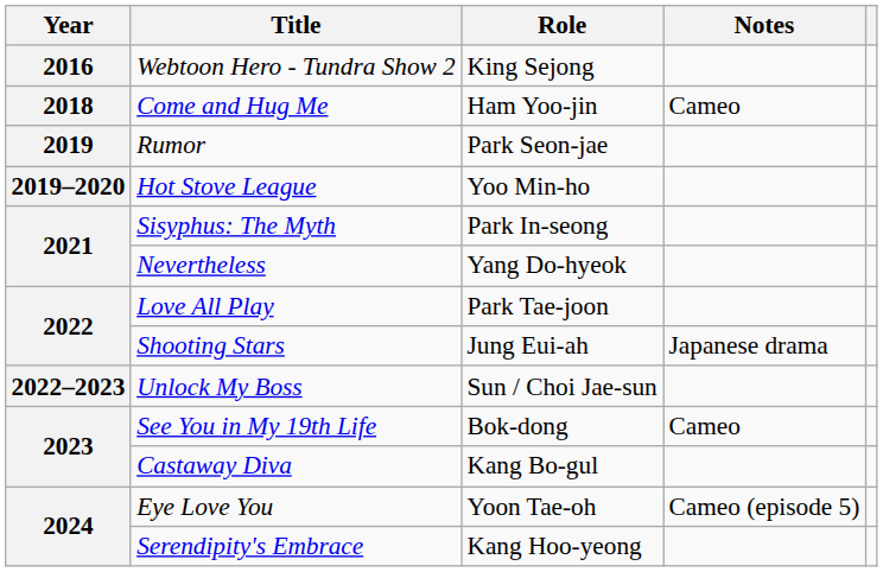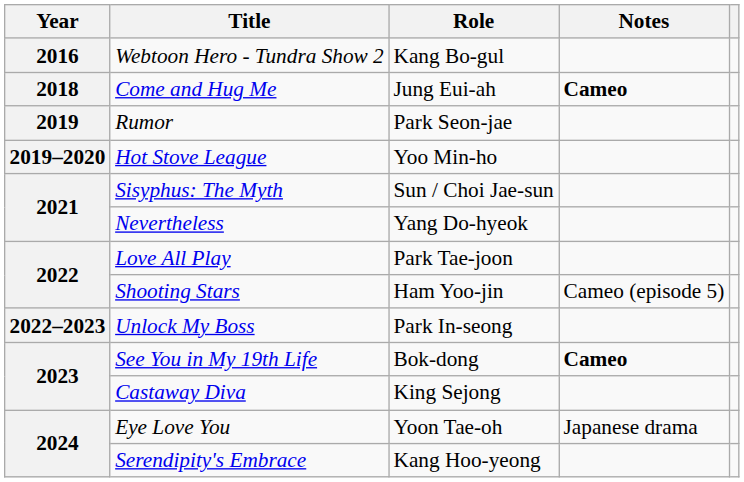Webtoon Hero - Tundra Show 2 | Role: King Sejong -> Kang Bo-gul
Come and Hug Me | Role: Ham Yoo-jin -> Jung Eui-ah
Come and Hug Me | Notes: normal -> bold
Sisyphus: The Myth | Role: Park In-seong -> Sun / Choi Jae-sun
Shooting Stars | Role: Jung Eui-ah -> Ham Yoo-jin
Shooting Stars | Notes: Japanese drama -> Cameo (episode 5)
Unlock My Boss | Role: Sun / Choi Jae-sun -> Park In-seong
See You in My 19th Life | Notes: normal -> bold
Castaway Diva | Role: Kang Bo-gul -> King Sejong
Eye Love You | Notes: Cameo (episode 5) -> Japanese drama
